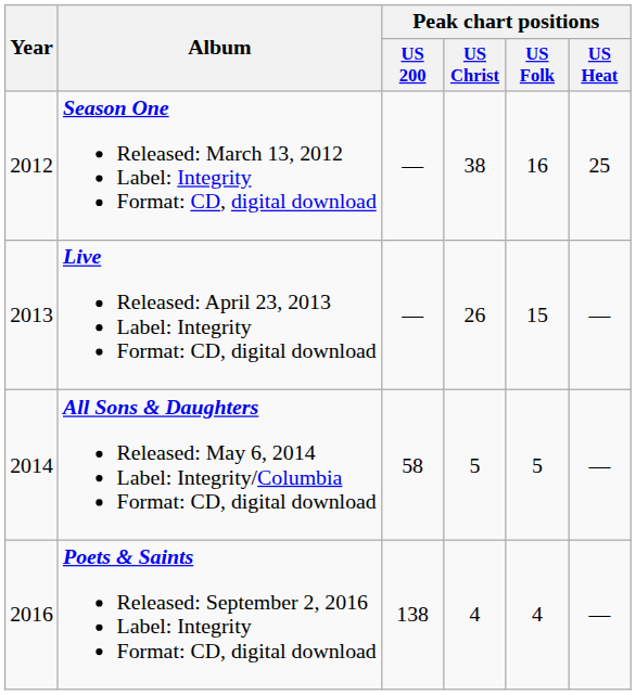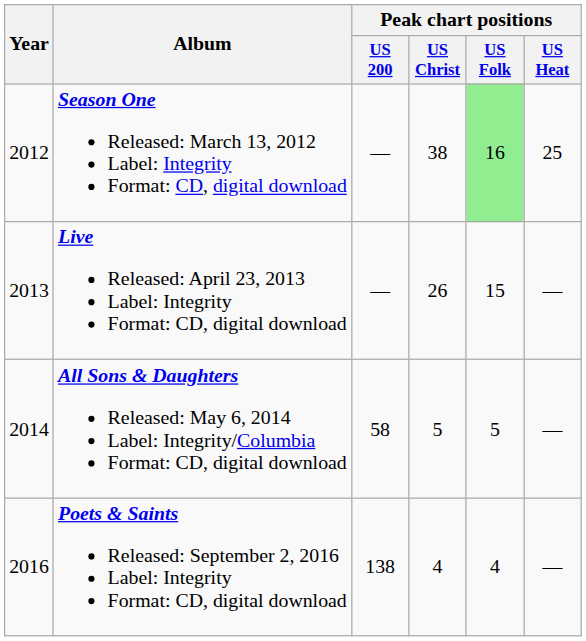row 3 | Peak chart positions / US Folk: no background -> lightgreen background
